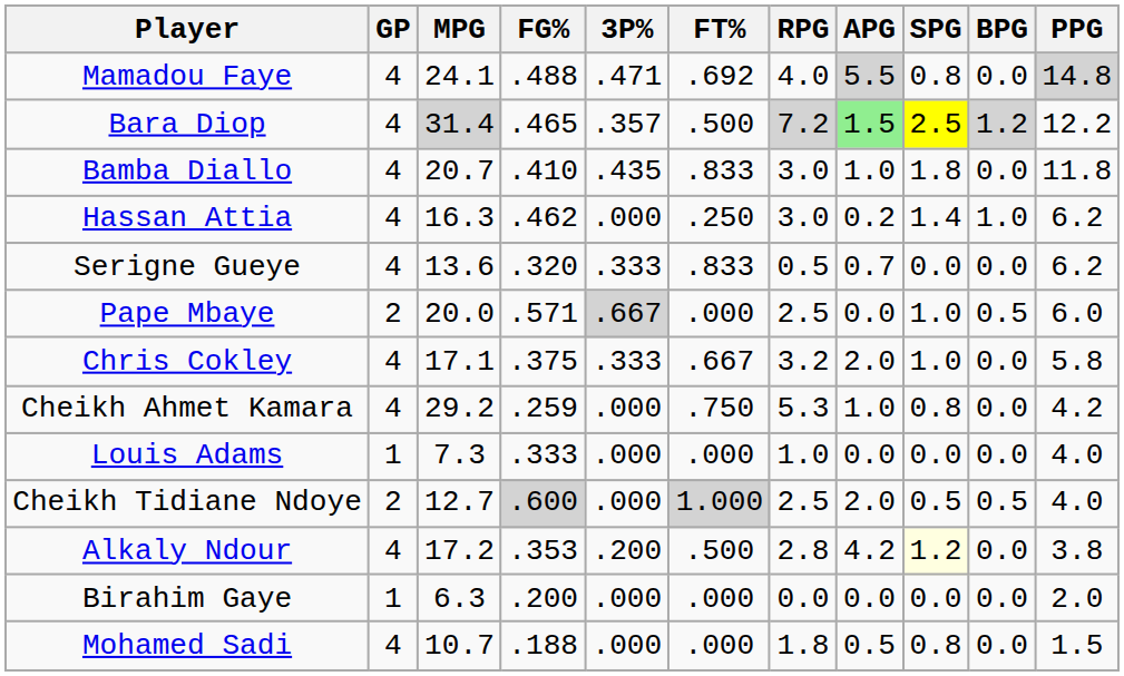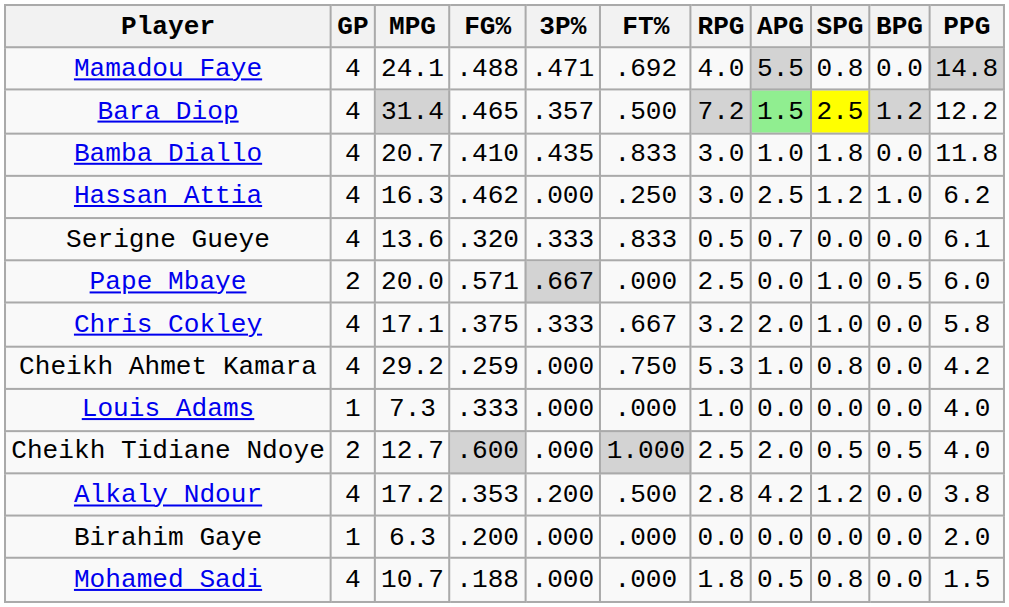Hassan Attia | APG: 0.2 -> 2.5
Hassan Attia | SPG: 1.4 -> 1.2
Serigne Gueye | PPG: 6.2 -> 6.1
Alkaly Ndour | SPG: lightyellow background -> no background
